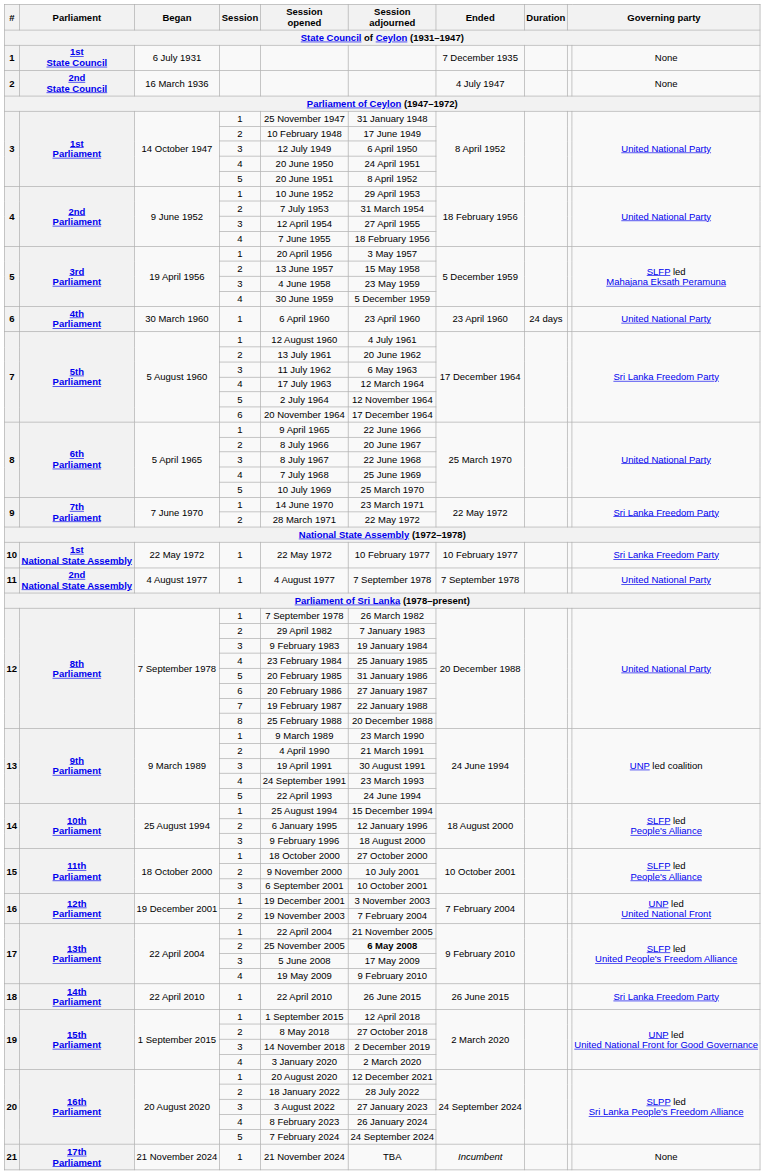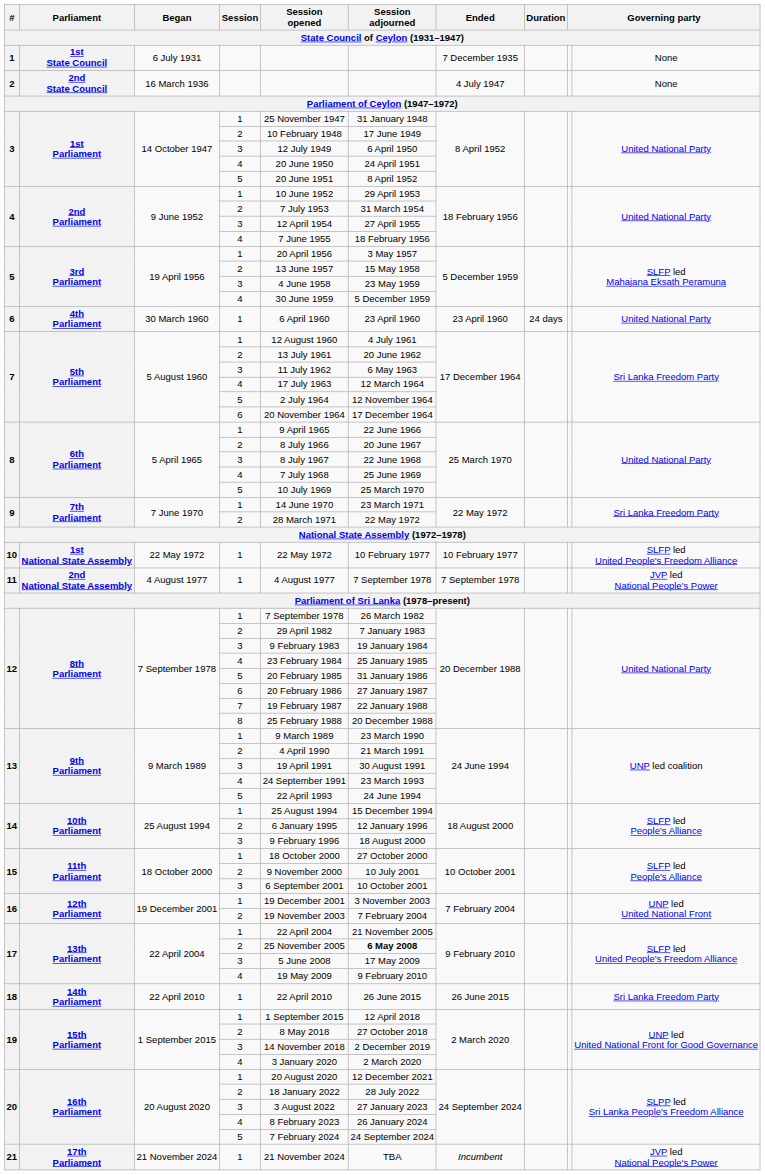10 | column 10: Sri Lanka Freedom Party -> SLFP led United People's Freedom Alliance
11 | column 10: United National Party -> JVP led National People's Power
21 | column 10: None -> JVP led National People's Power
